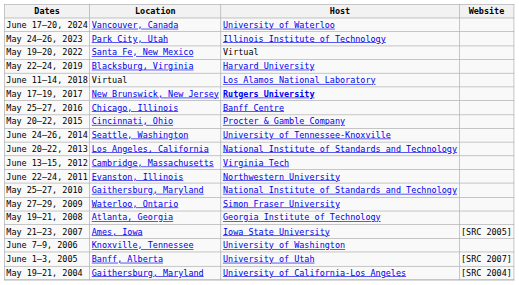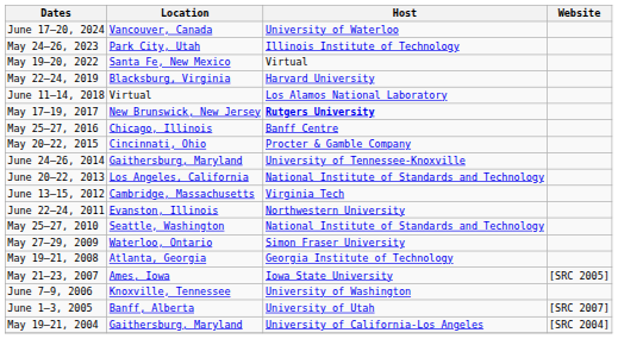June 24–26, 2014 | Location: Seattle, Washington -> Gaithersburg, Maryland
May 25–27, 2010 | Location: Gaithersburg, Maryland -> Seattle, Washington
